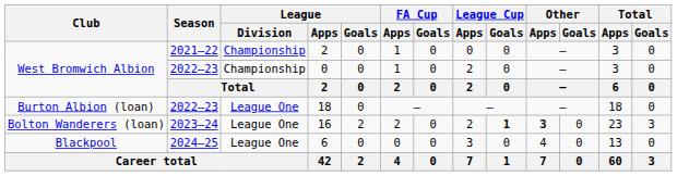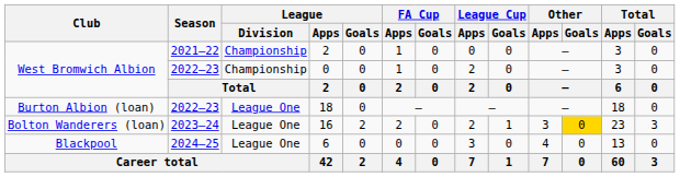16 | League Cup / Goals: bold -> normal
16 | Other / Apps: bold -> normal
16 | Other / Goals: no background -> gold background
